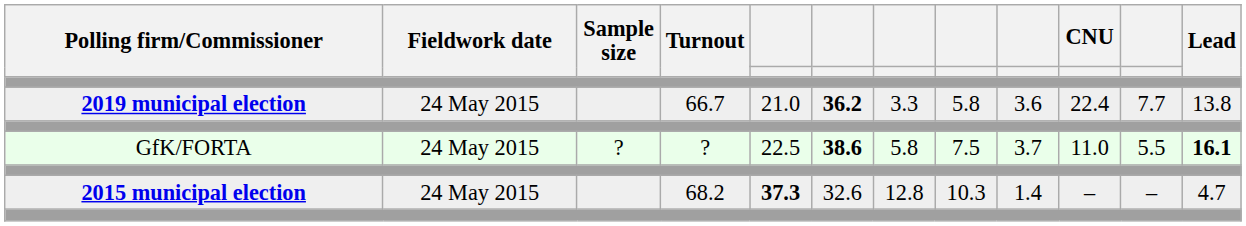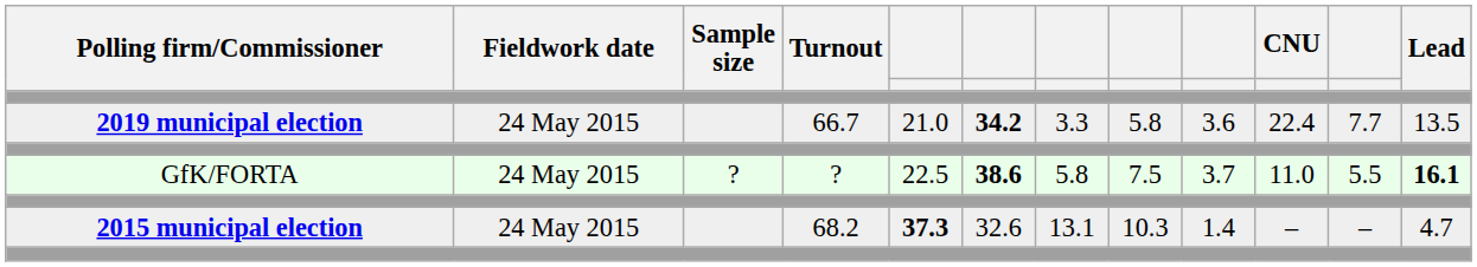2019 municipal election | column 6: 36.2 -> 34.2
2019 municipal election | Lead: 13.8 -> 13.5
2015 municipal election | column 7: 12.8 -> 13.1
